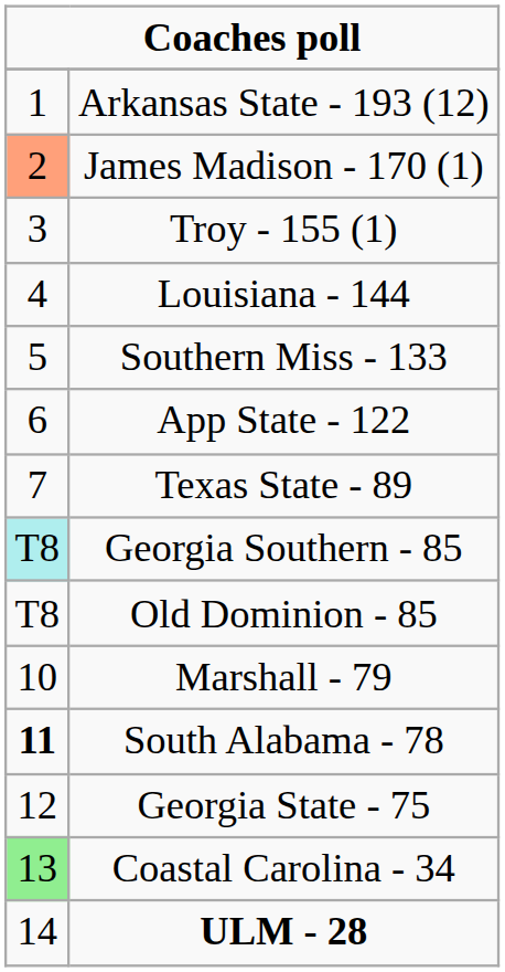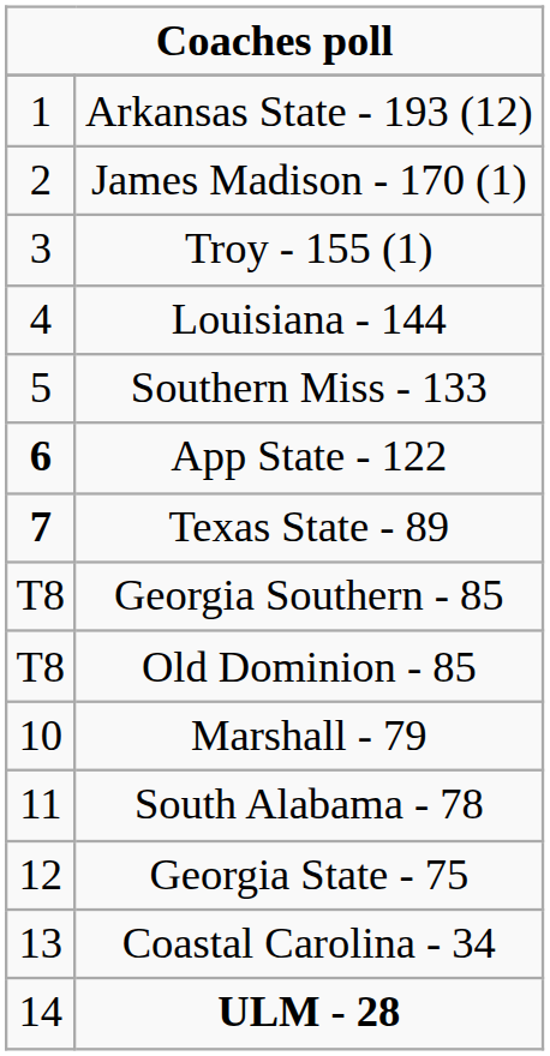James Madison - 170 (1) | column 1: lightsalmon background -> no background
App State - 122 | column 1: normal -> bold
Texas State - 89 | column 1: normal -> bold
Georgia Southern - 85 | column 1: paleturquoise background -> no background
South Alabama - 78 | column 1: bold -> normal
Coastal Carolina - 34 | column 1: lightgreen background -> no background
